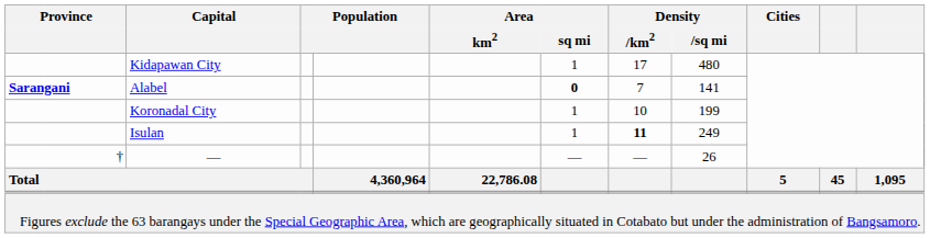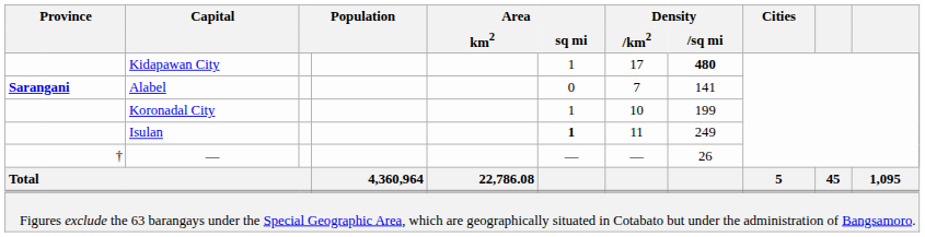Kidapawan City | Density / sq mi: normal -> bold
Alabel | Area / sq mi: bold -> normal
Isulan | Area / sq mi: normal -> bold
Isulan | Density / km2: bold -> normal
